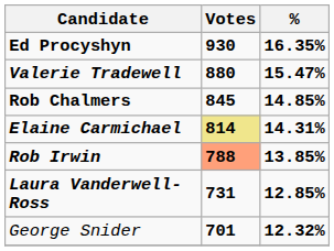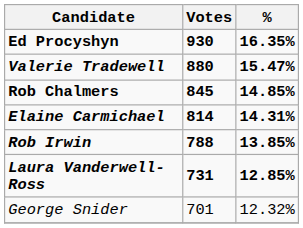Elaine Carmichael | Votes: khaki background -> no background
Rob Irwin | Votes: lightsalmon background -> no background
George Snider | Votes: bold -> normal
George Snider | %: bold -> normal
